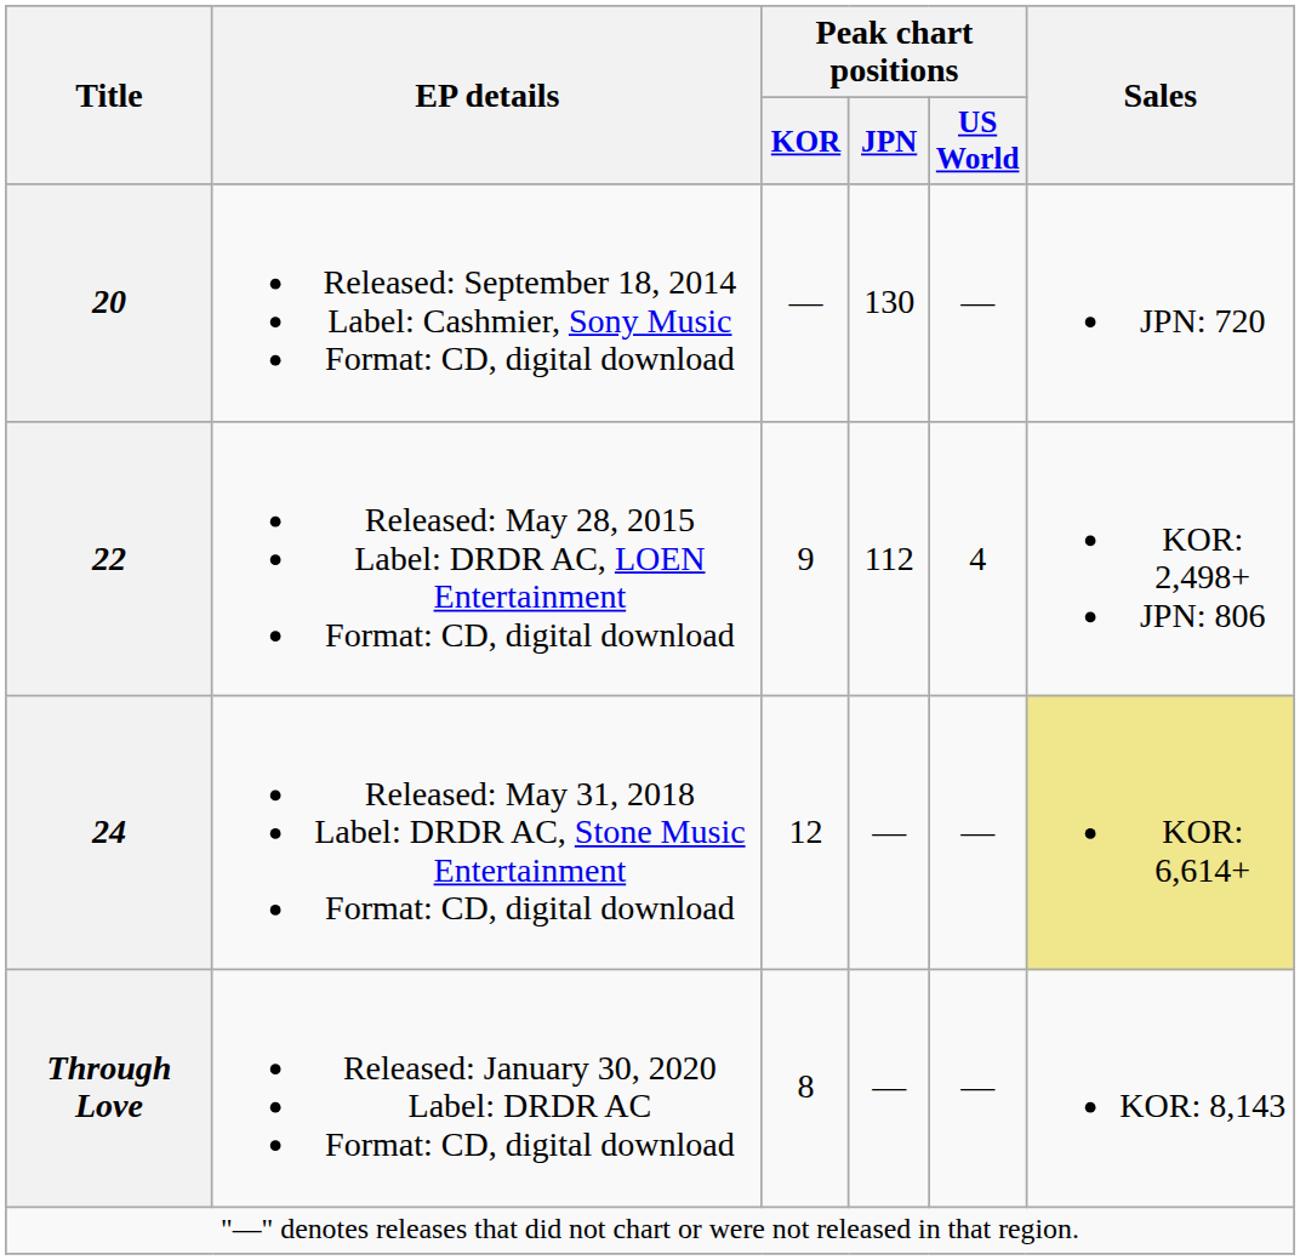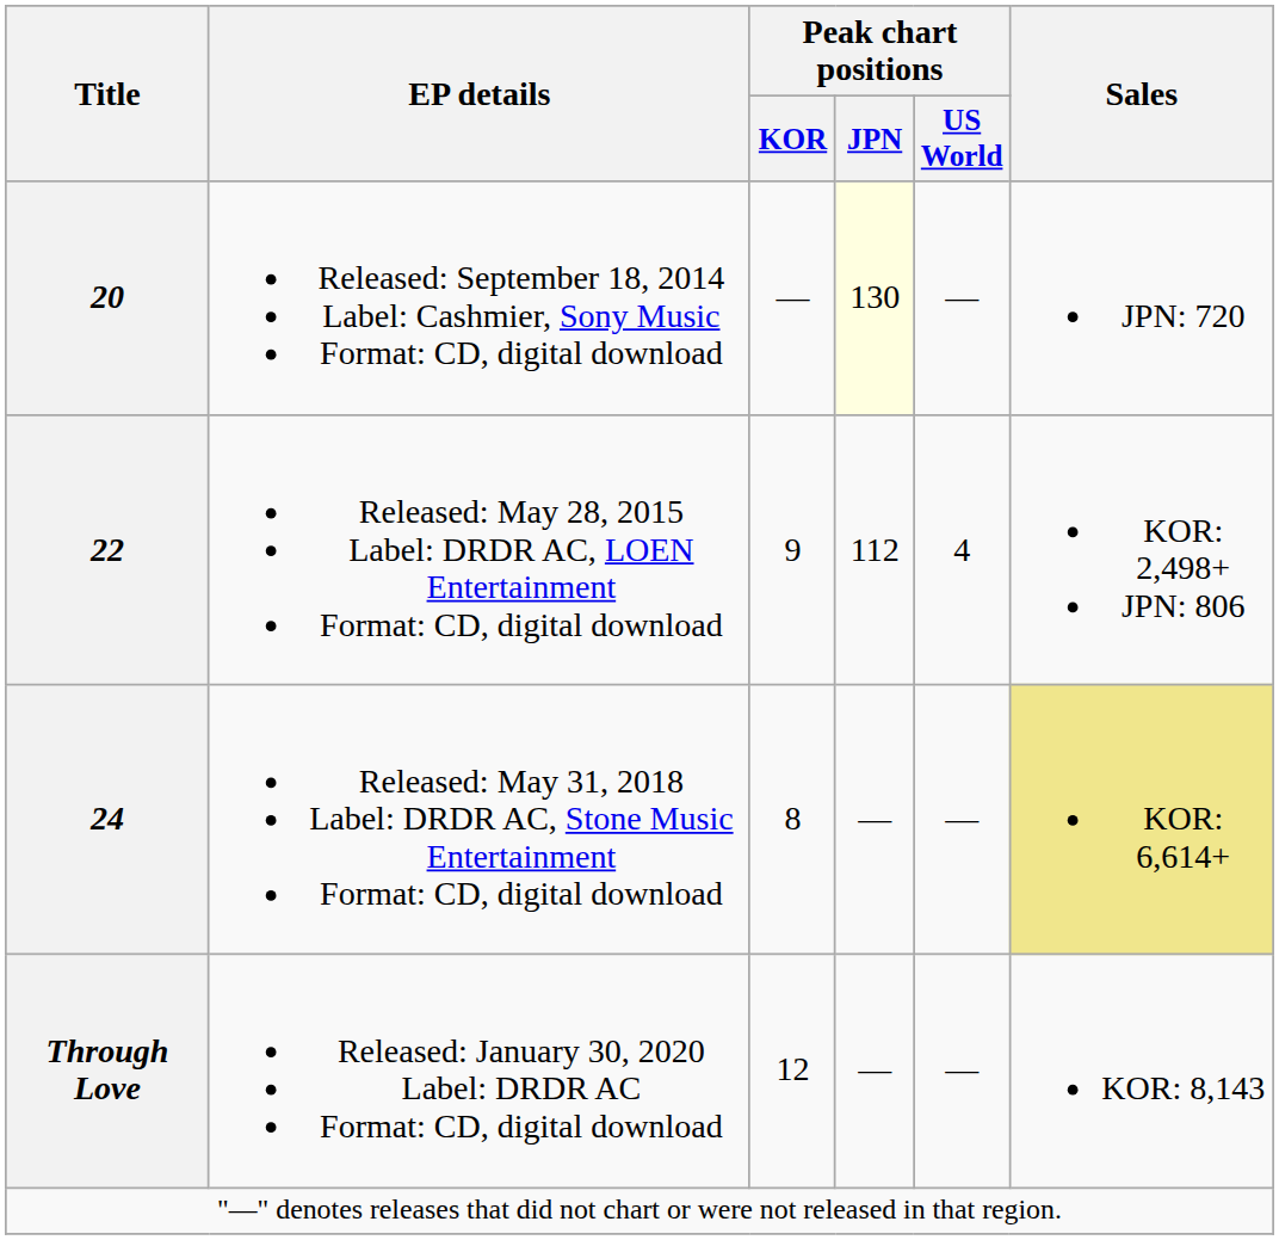row 3 | Peak chart positions / JPN: no background -> lightyellow background
row 5 | Peak chart positions / KOR: 12 -> 8
row 6 | Peak chart positions / KOR: 8 -> 12
